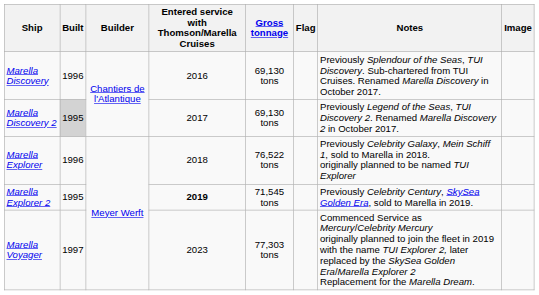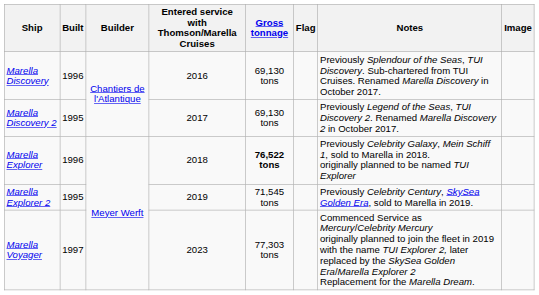Marella Discovery 2 | Built: lightgrey background -> no background
Marella Explorer | Gross tonnage: normal -> bold
Marella Explorer 2 | Entered service with Thomson/Marella Cruises: bold -> normal
